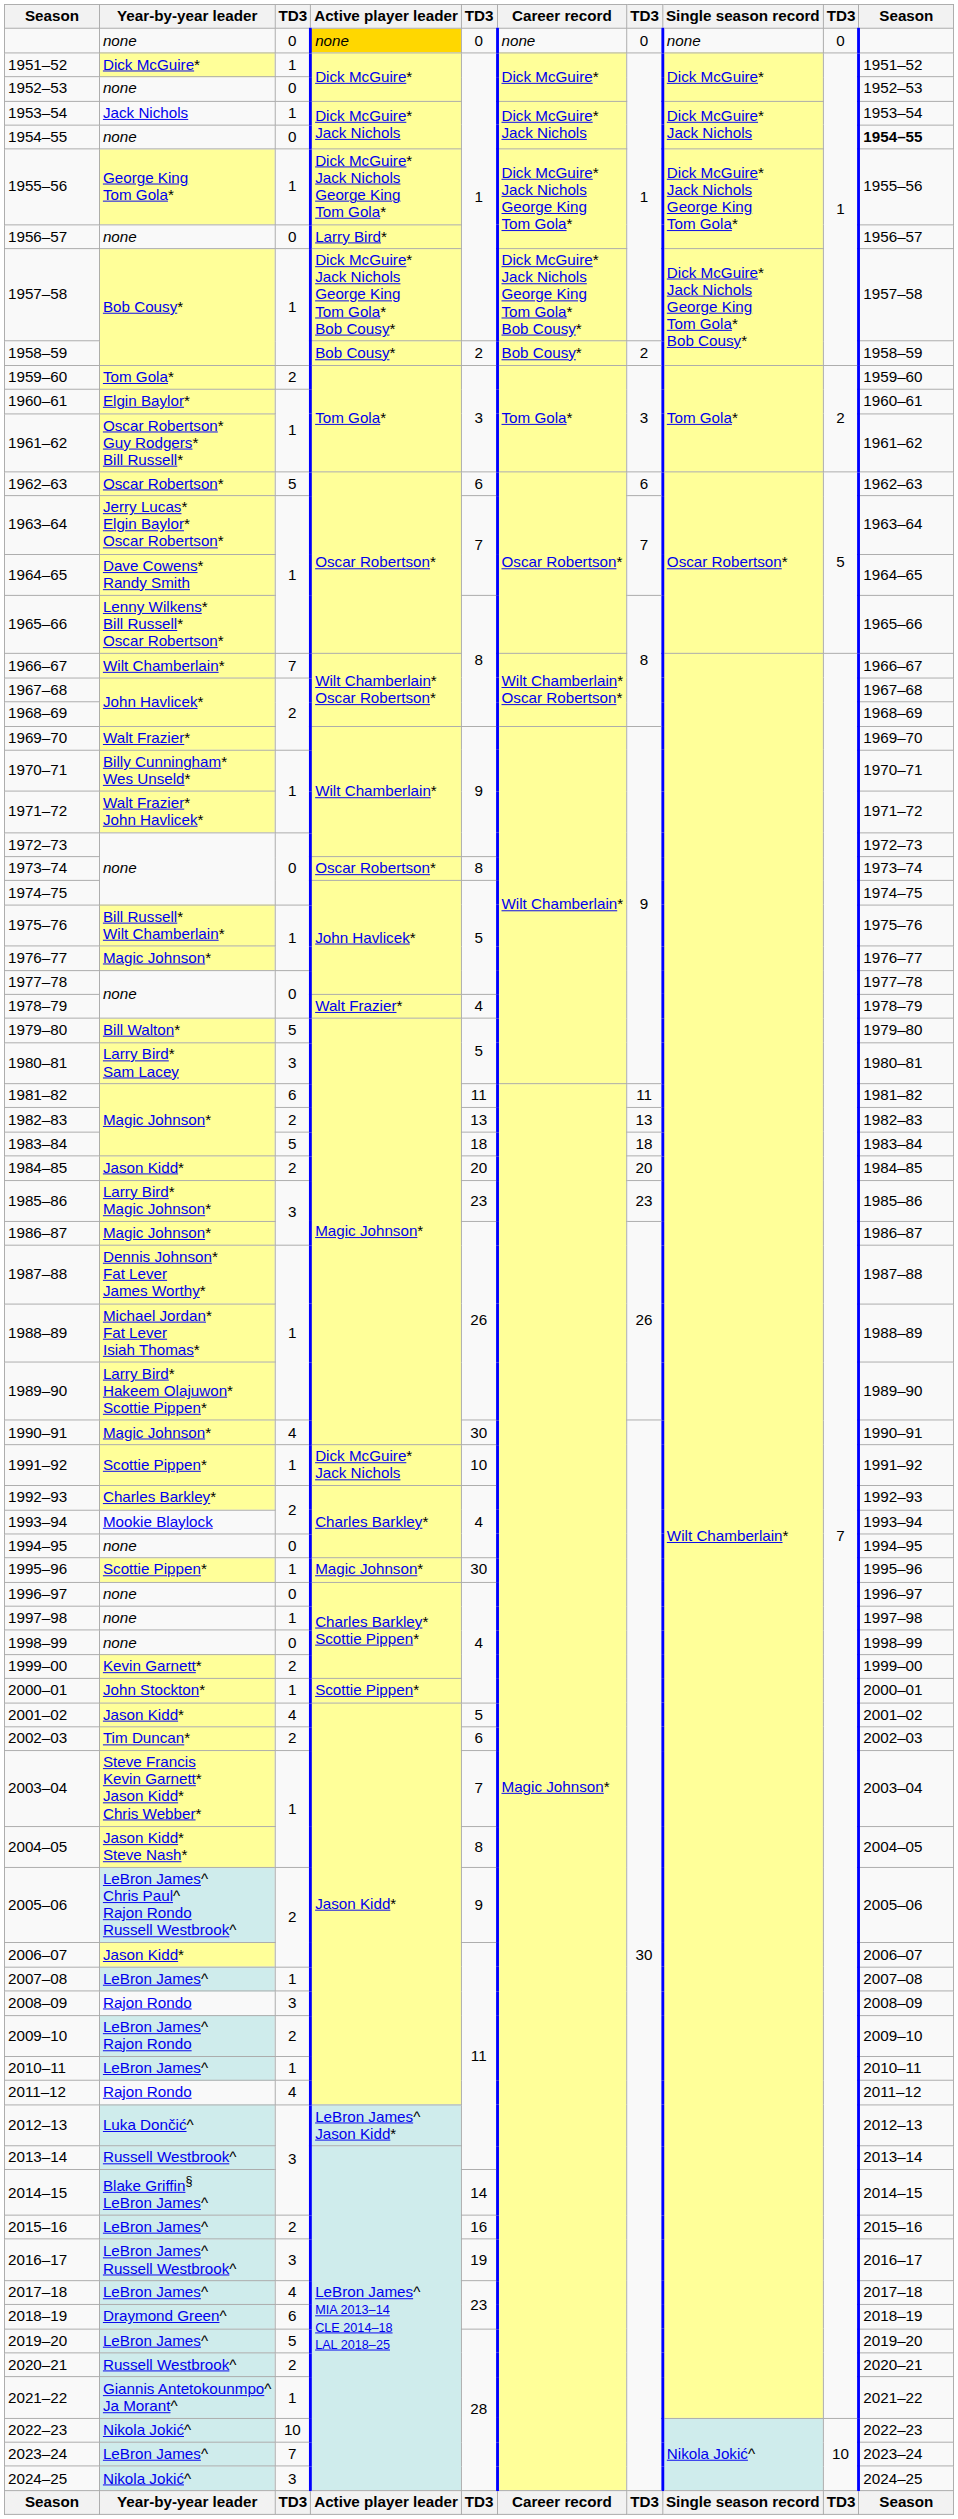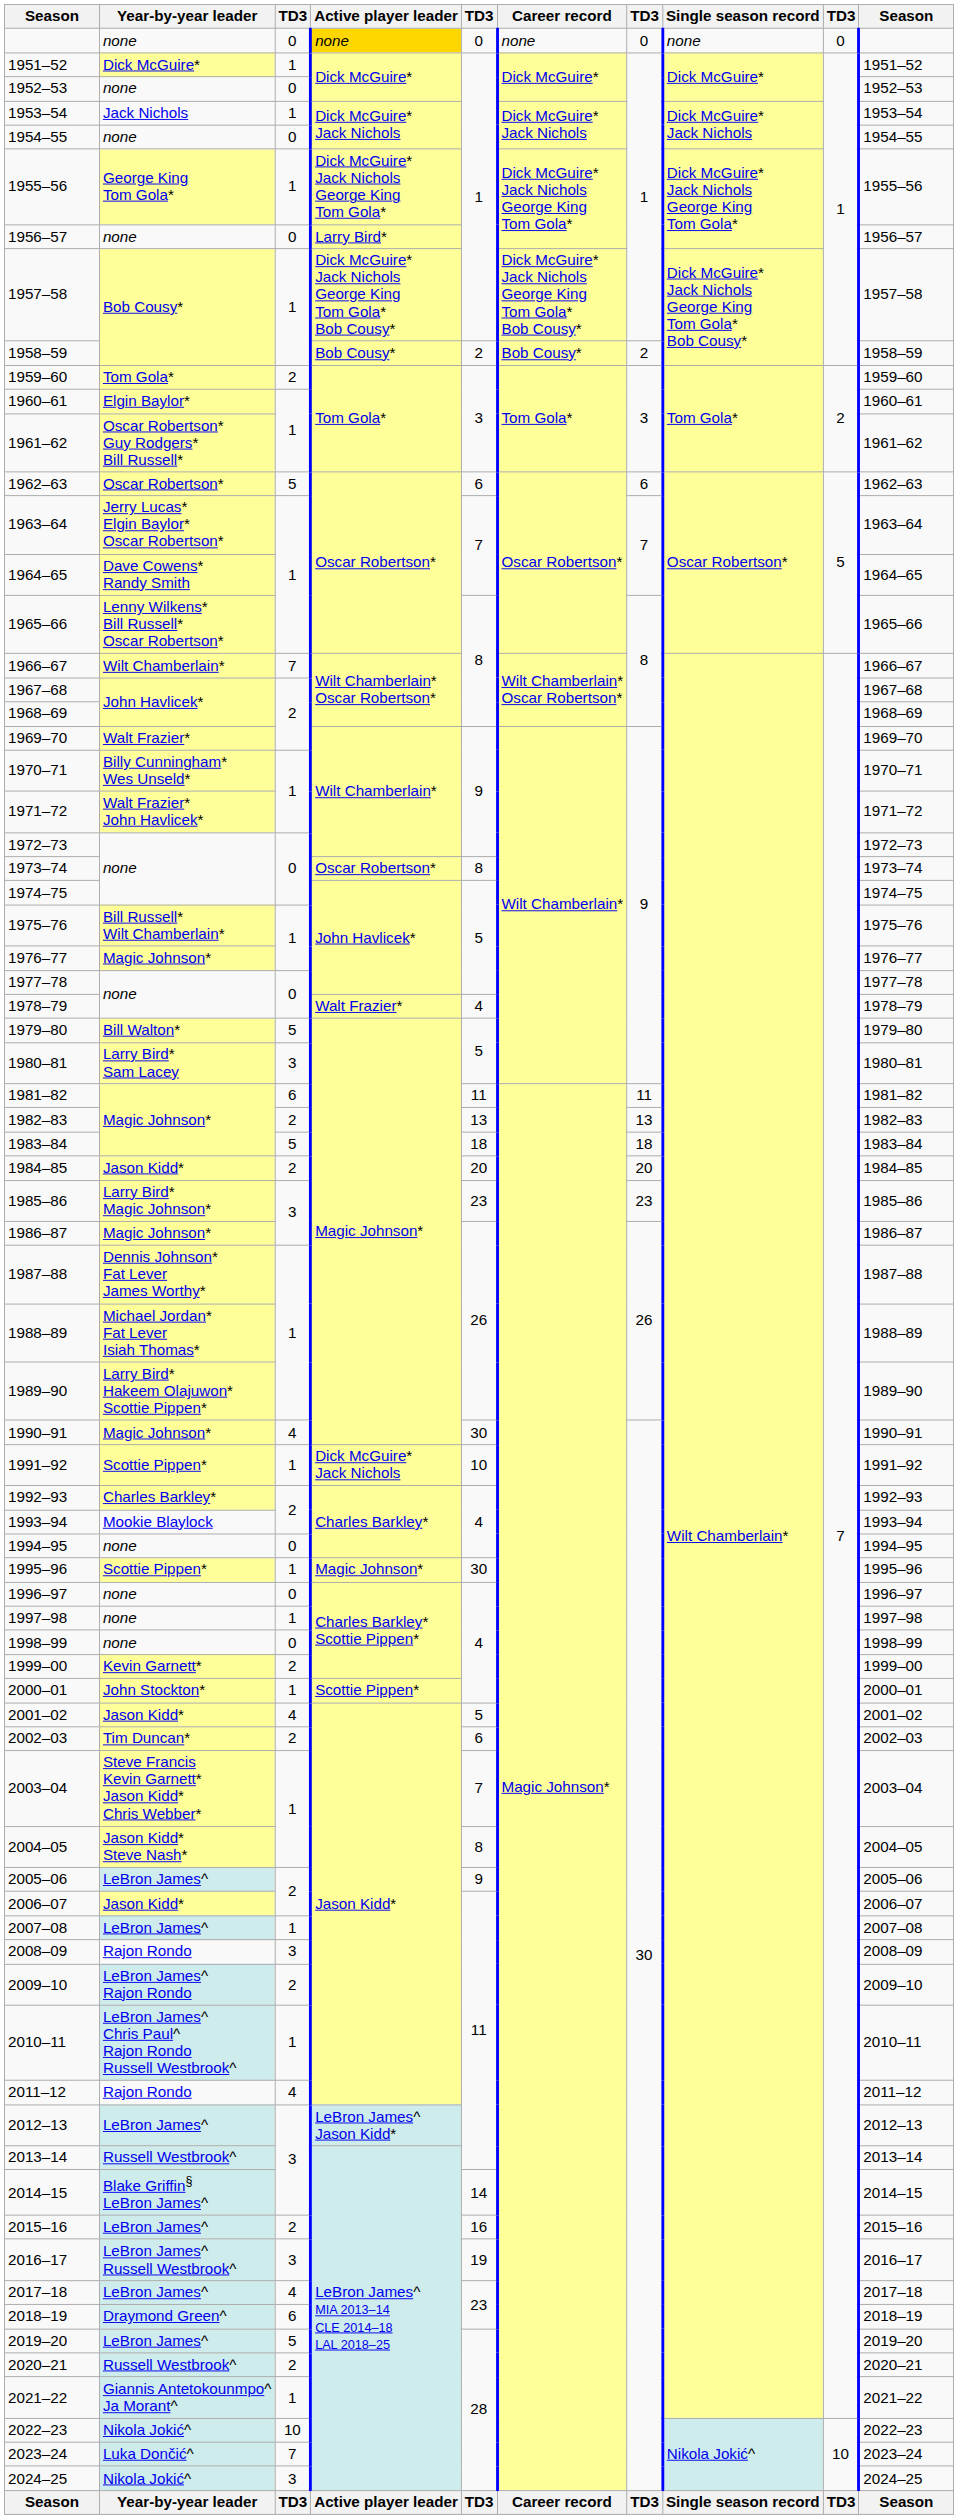row 6 | column 10: bold -> normal
row 57 | Year-by-year leader: LeBron James^ Chris Paul^ Rajon Rondo Russell Westbrook^ -> LeBron James^
row 62 | Year-by-year leader: LeBron James^ -> LeBron James^ Chris Paul^ Rajon Rondo Russell Westbrook^
row 64 | Year-by-year leader: Luka Dončić^ -> LeBron James^
row 75 | Year-by-year leader: LeBron James^ -> Luka Dončić^
